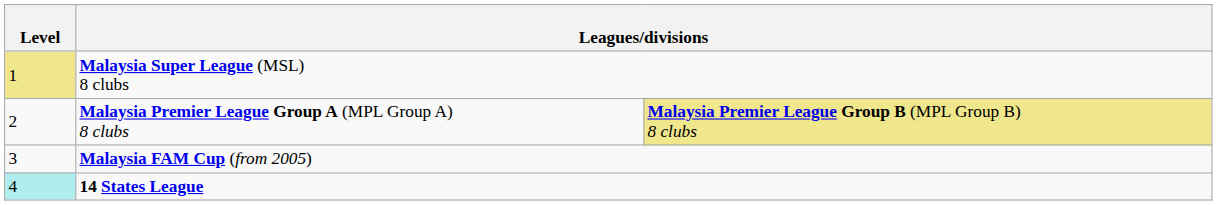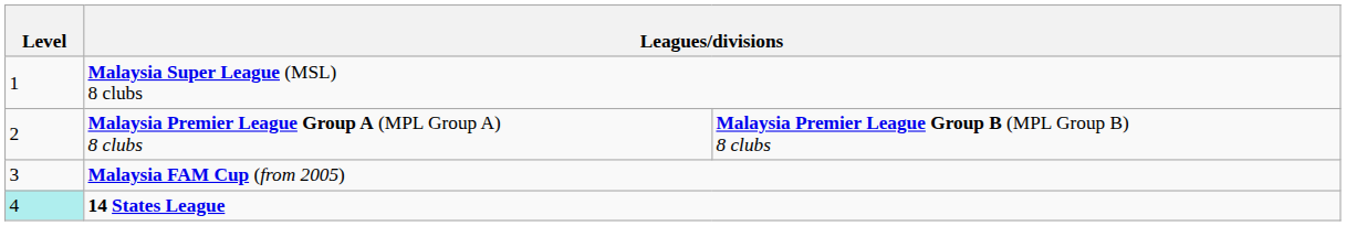Malaysia Super League (MSL) 8 clubs | Level: khaki background -> no background
Malaysia Premier League Group A (MPL Group A) 8 clubs | column 3: khaki background -> no background
